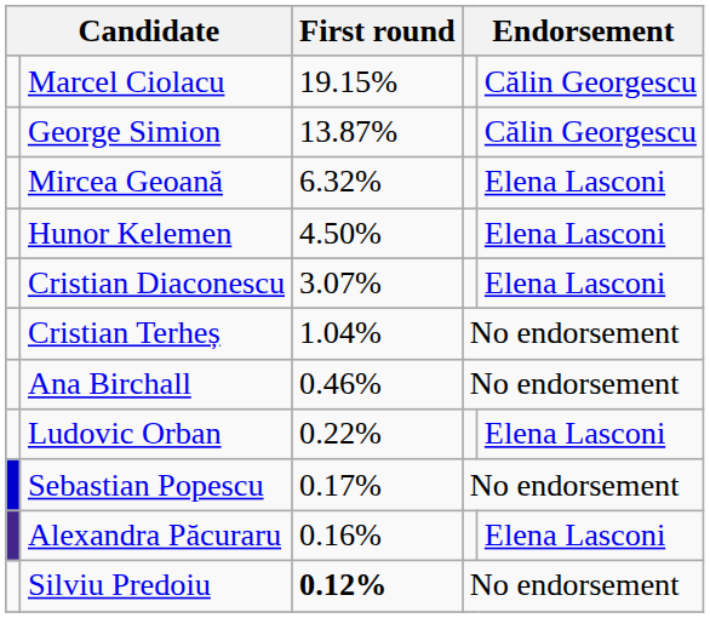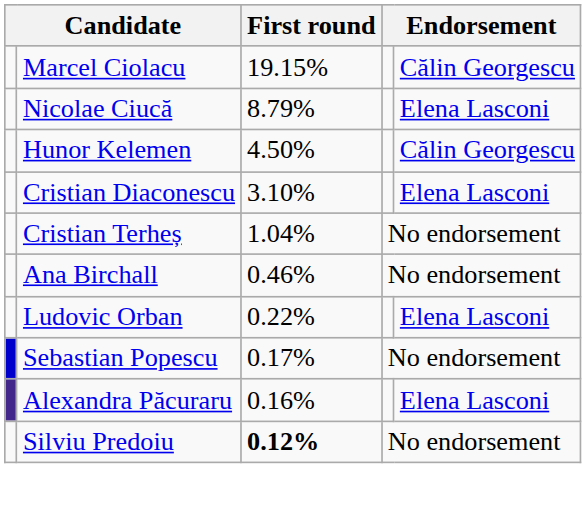- row: George Simion | 13.87% | Călin Georgescu
+ row: Nicolae Ciucă | 8.79% | Elena Lasconi
- row: Mircea Geoană | 6.32% | Elena Lasconi
Hunor Kelemen | column 5: Elena Lasconi -> Călin Georgescu
Cristian Diaconescu | First round: 3.07% -> 3.10%
